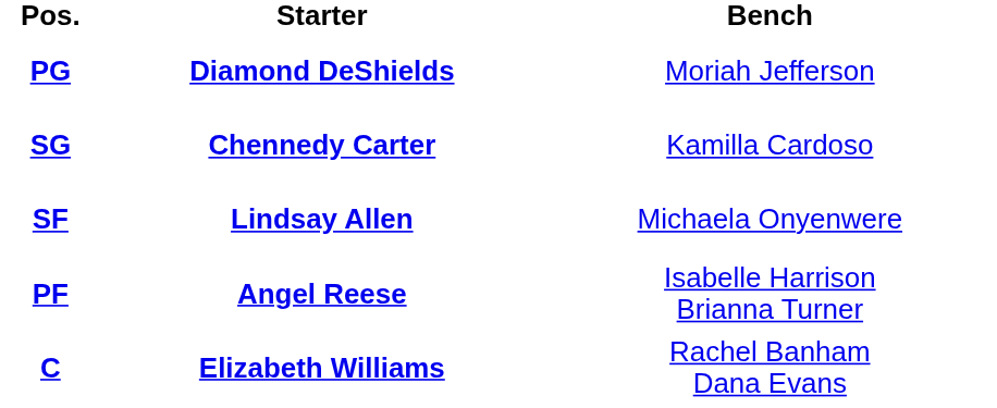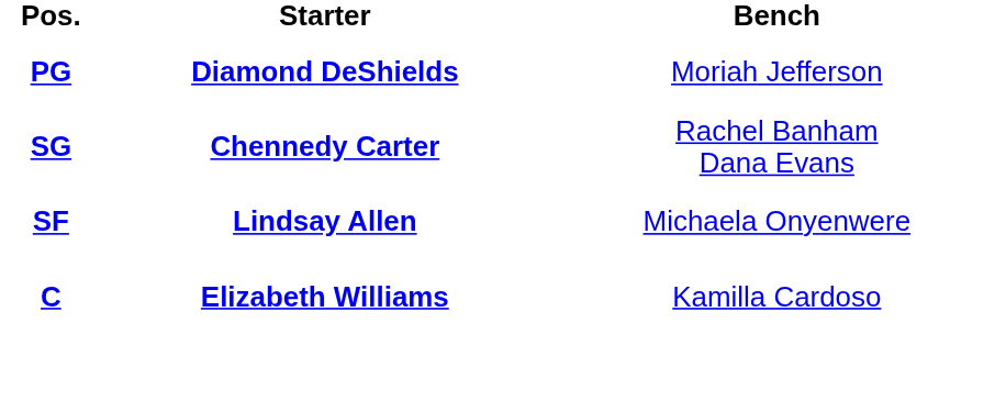SG | Bench: Kamilla Cardoso -> Rachel Banham Dana Evans
- row: PF | Angel Reese | Isabelle Harrison Brianna Turner
C | Bench: Rachel Banham Dana Evans -> Kamilla Cardoso
